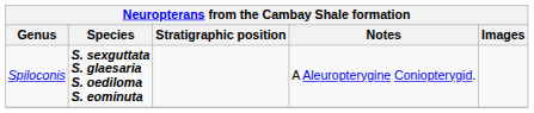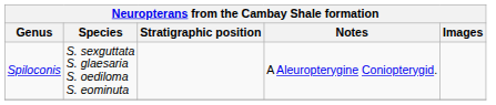Spiloconis | Species: bold -> normal
